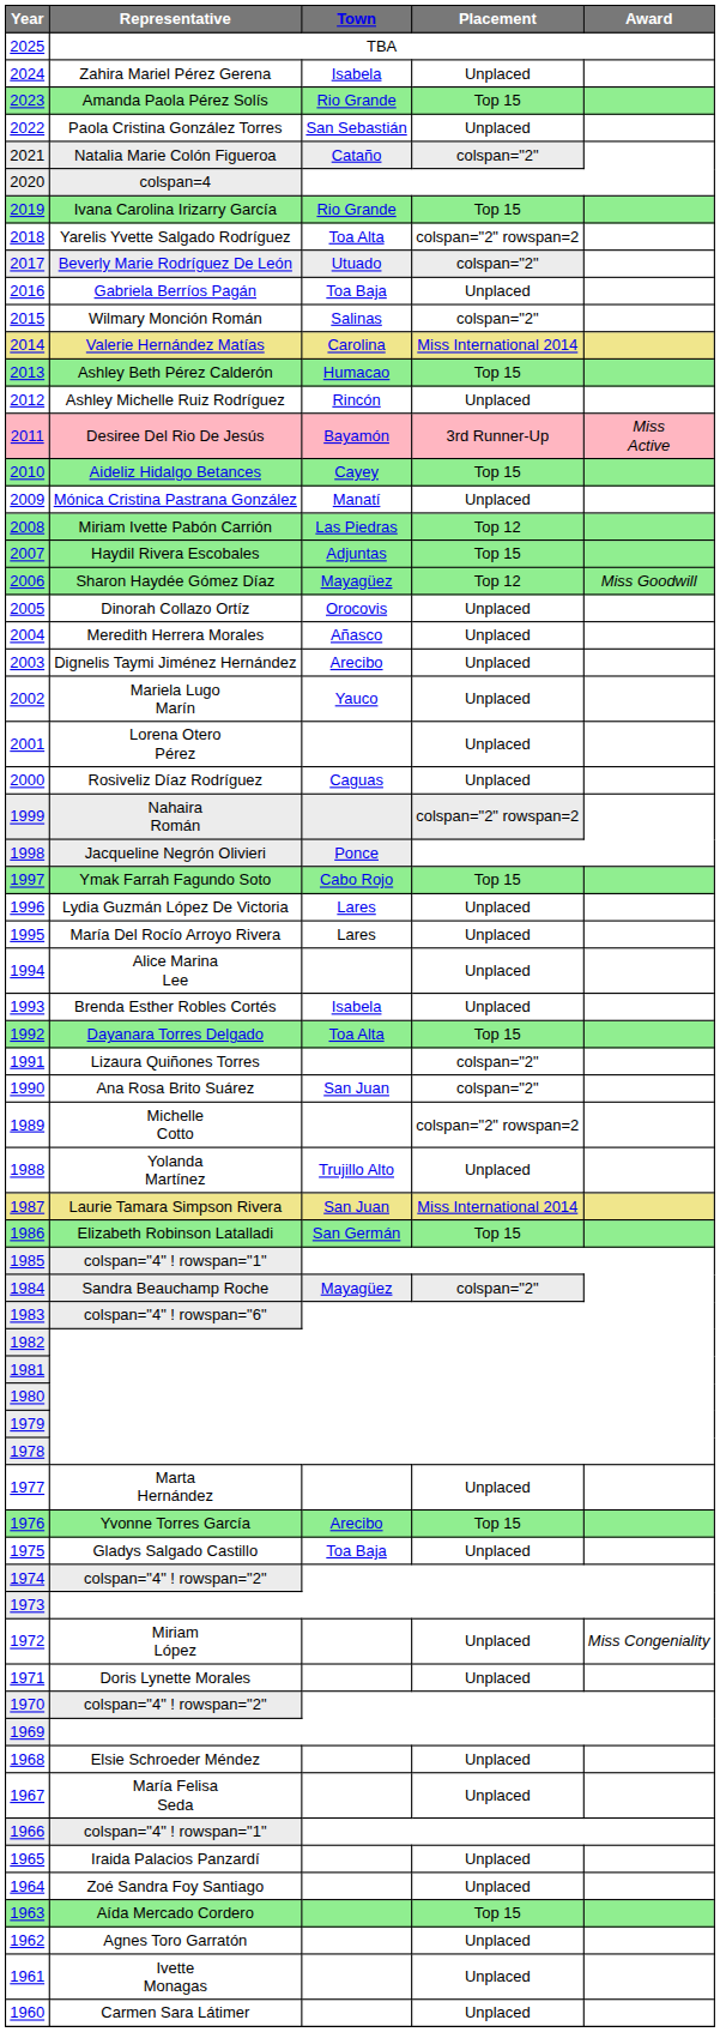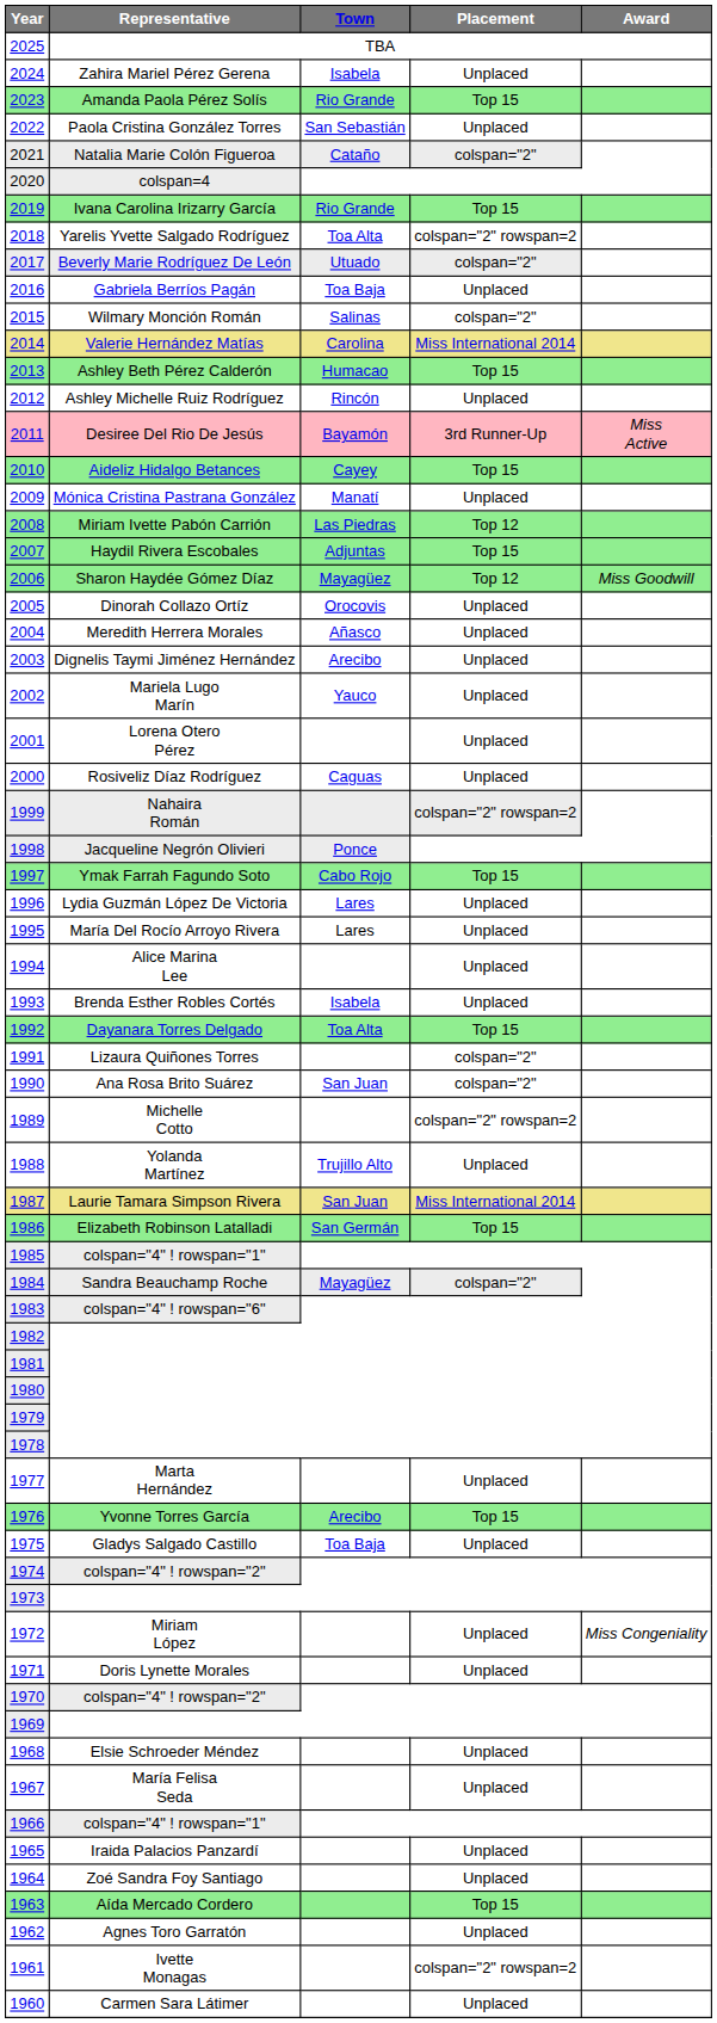1961 | Placement: Unplaced -> colspan="2" rowspan=2
